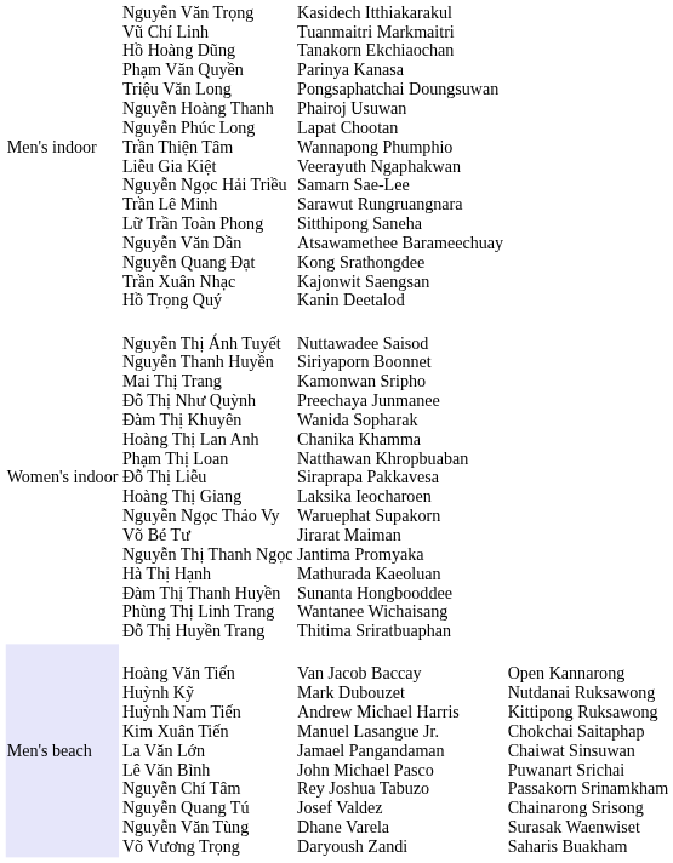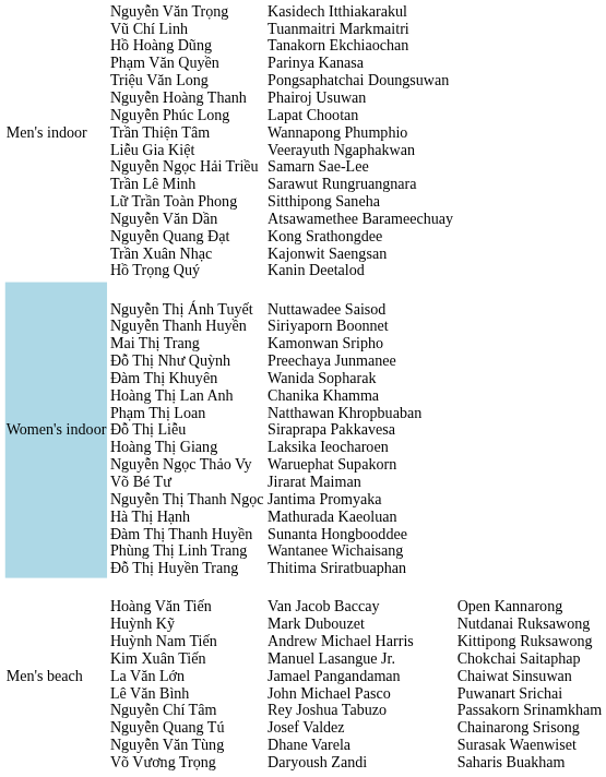Women's indoor | column 1: no background -> lightblue background
Men's beach | column 1: lavender background -> no background
